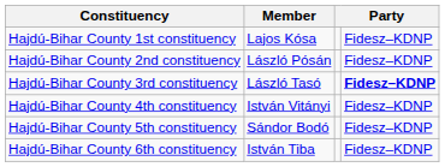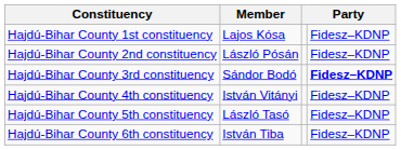Hajdú-Bihar County 3rd constituency | Member: László Tasó -> Sándor Bodó
Hajdú-Bihar County 5th constituency | Member: Sándor Bodó -> László Tasó
